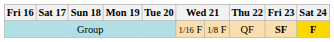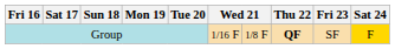Group | Thu 22: normal -> bold
Group | Fri 23: bold -> normal
Group | Sat 24: bold -> normal
